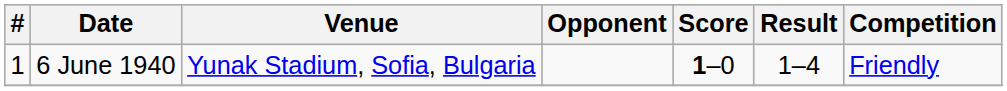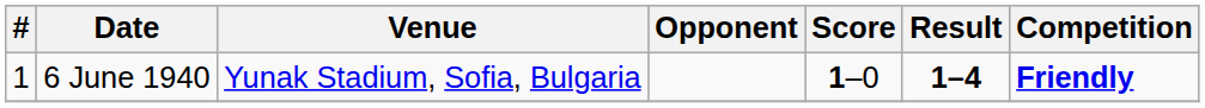6 June 1940 | Result: normal -> bold
6 June 1940 | Competition: normal -> bold
